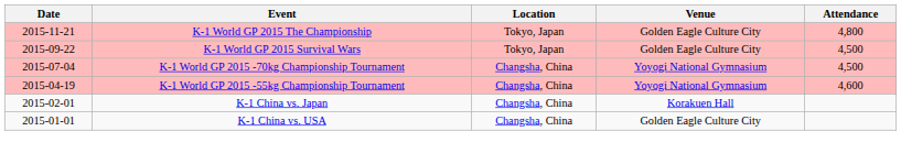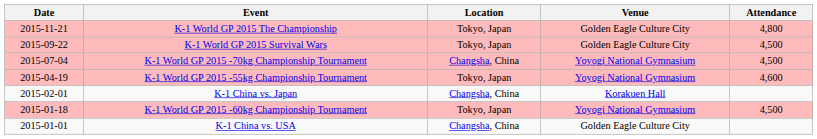K-1 World GP 2015 -55kg Championship Tournament | Location: Changsha, China -> Tokyo, Japan
+ row: 2015-01-18 | K-1 World GP 2015 -60kg Championship Tournament | Tokyo, Japan | Yoyogi National Gymnasium | 4,500
